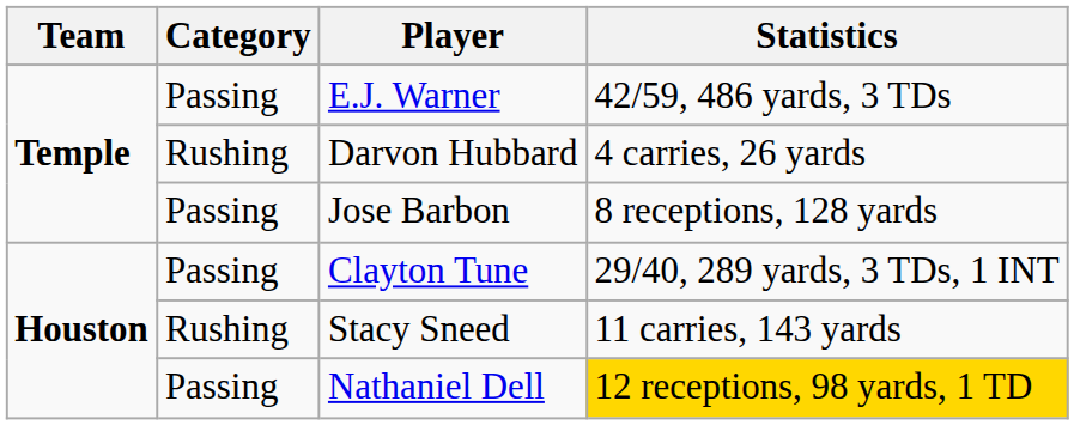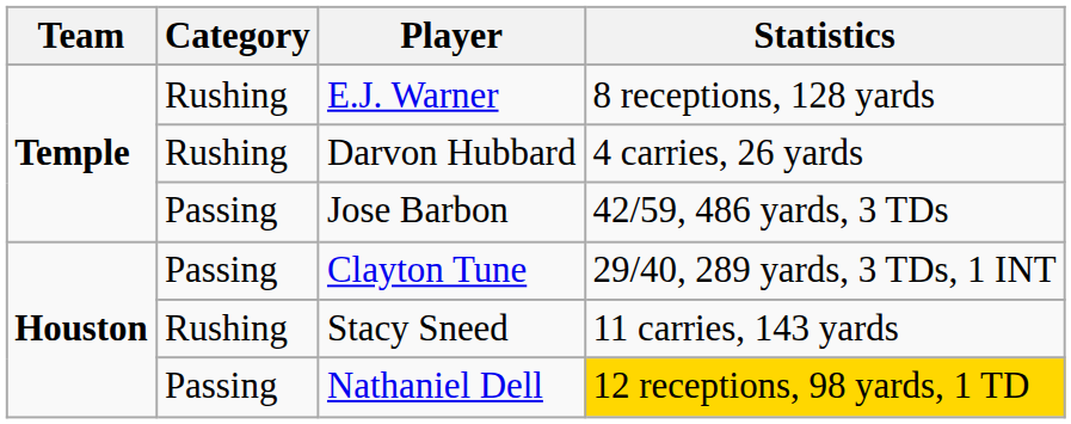E.J. Warner | Category: Passing -> Rushing
E.J. Warner | Statistics: 42/59, 486 yards, 3 TDs -> 8 receptions, 128 yards
Jose Barbon | Statistics: 8 receptions, 128 yards -> 42/59, 486 yards, 3 TDs
